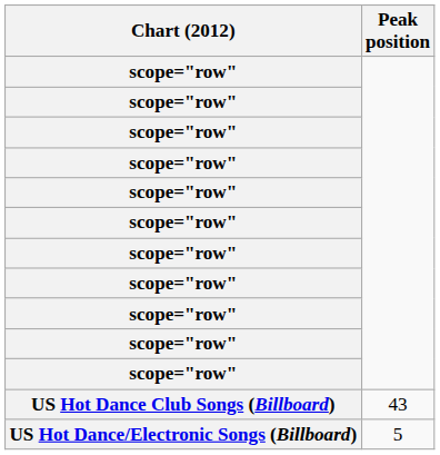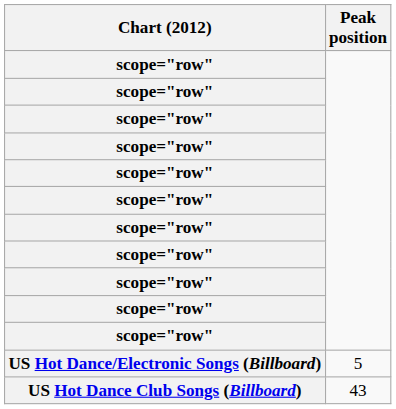rows swapped: US Hot Dance Club Songs (Billboard) <-> US Hot Dance/Electronic Songs (Billboard)
